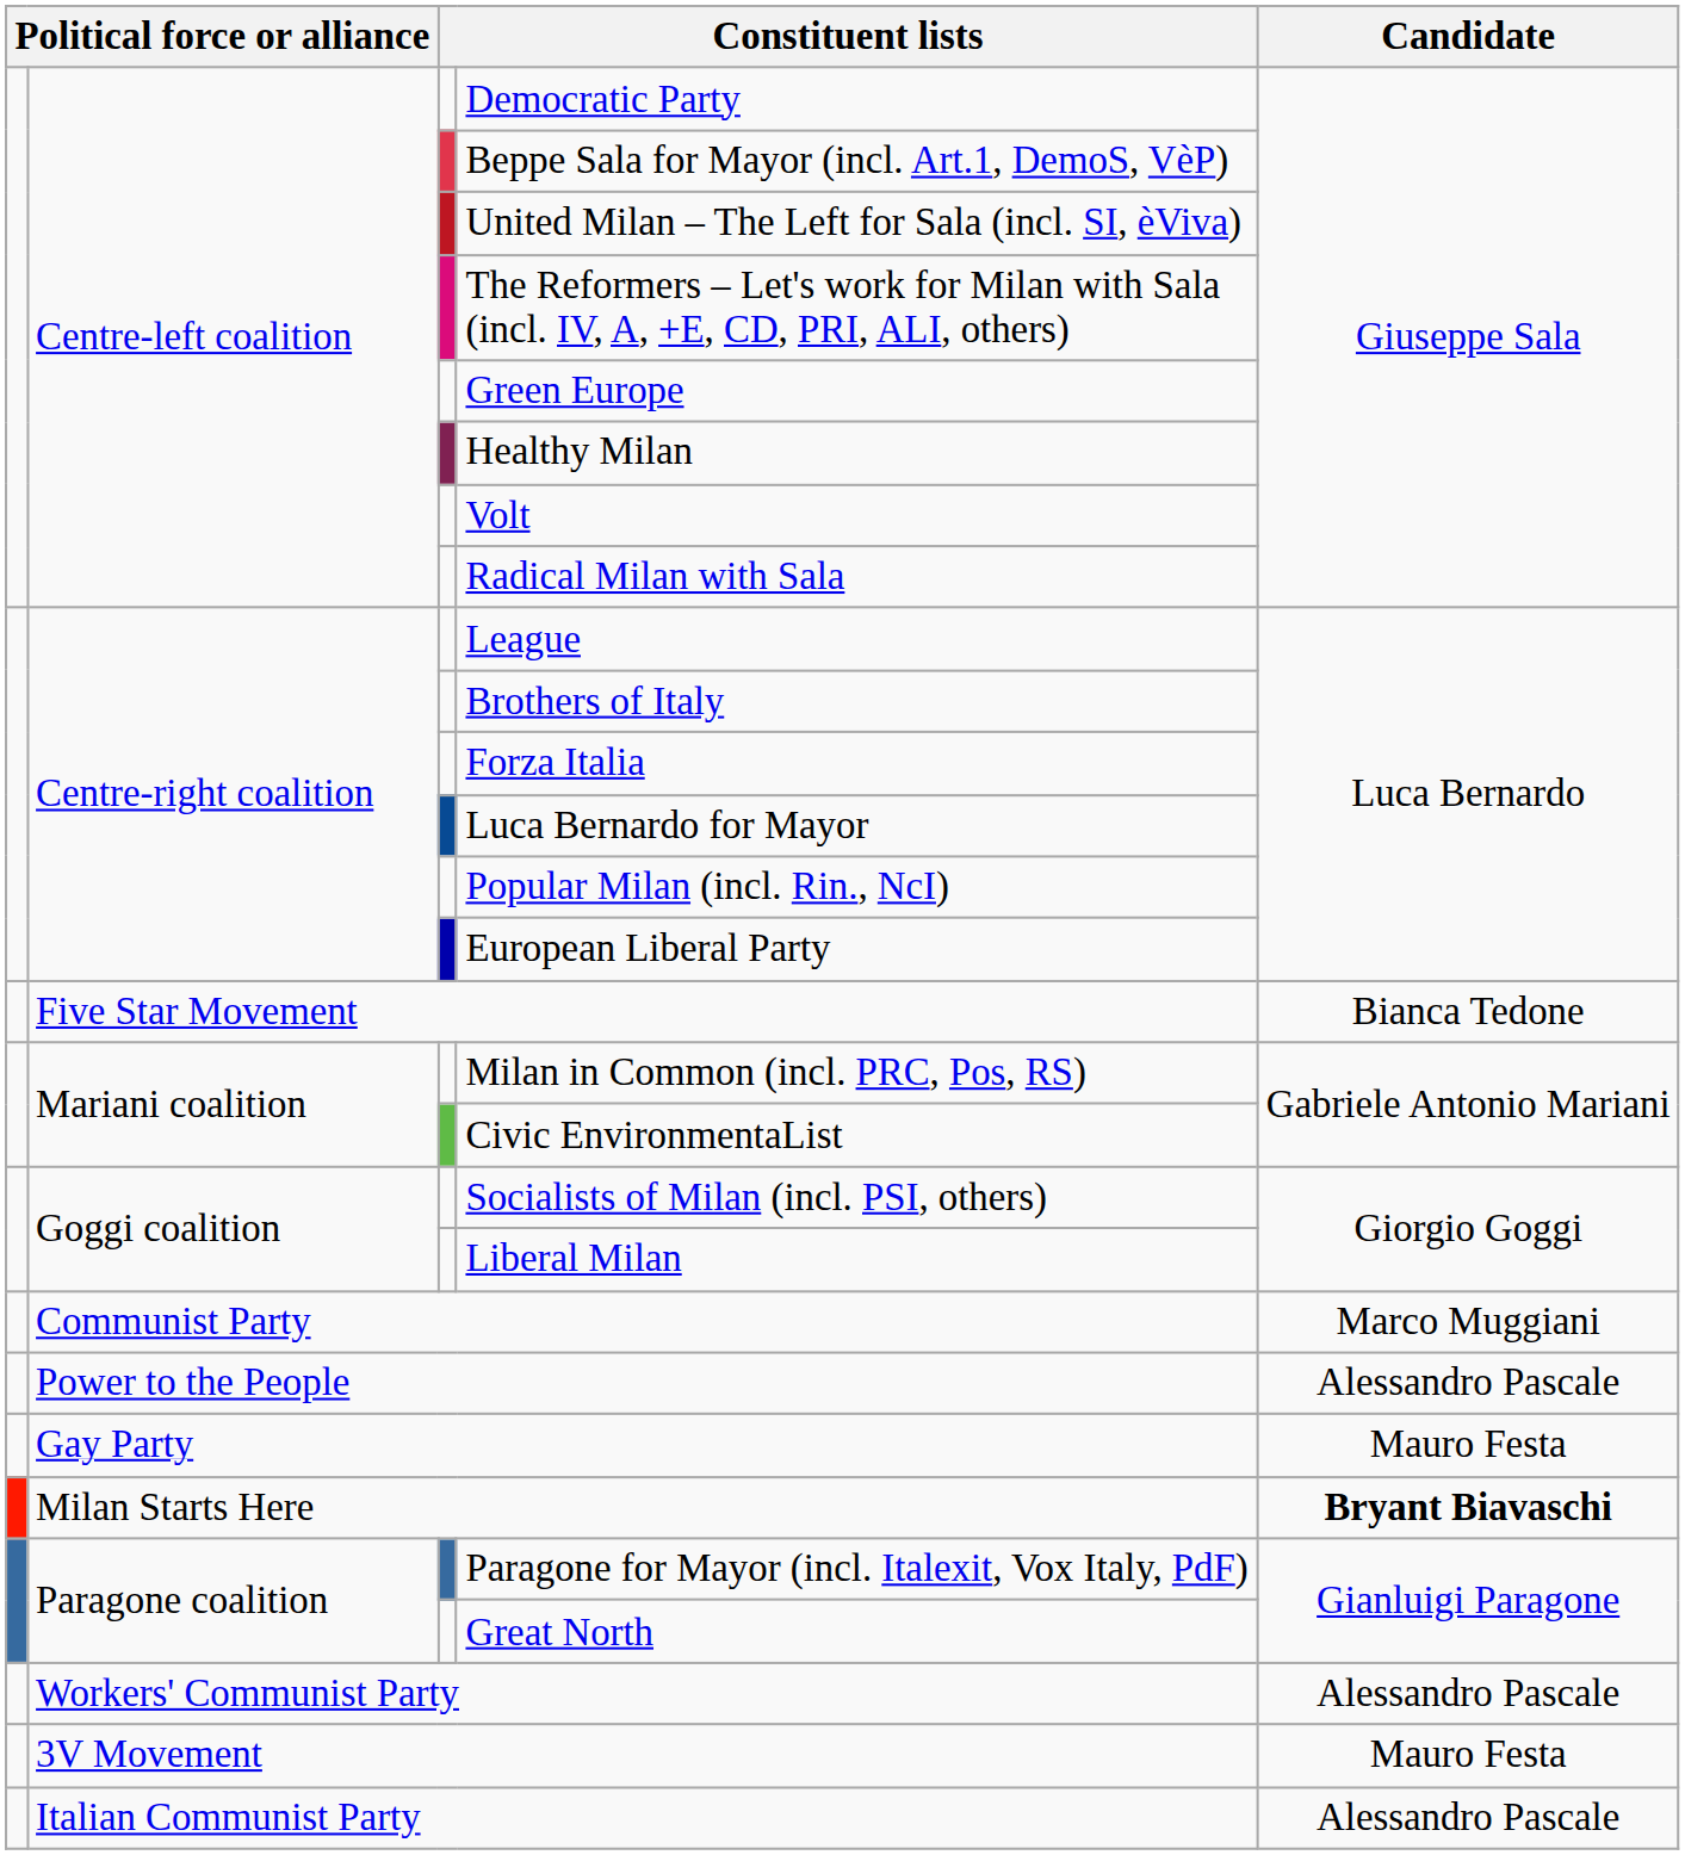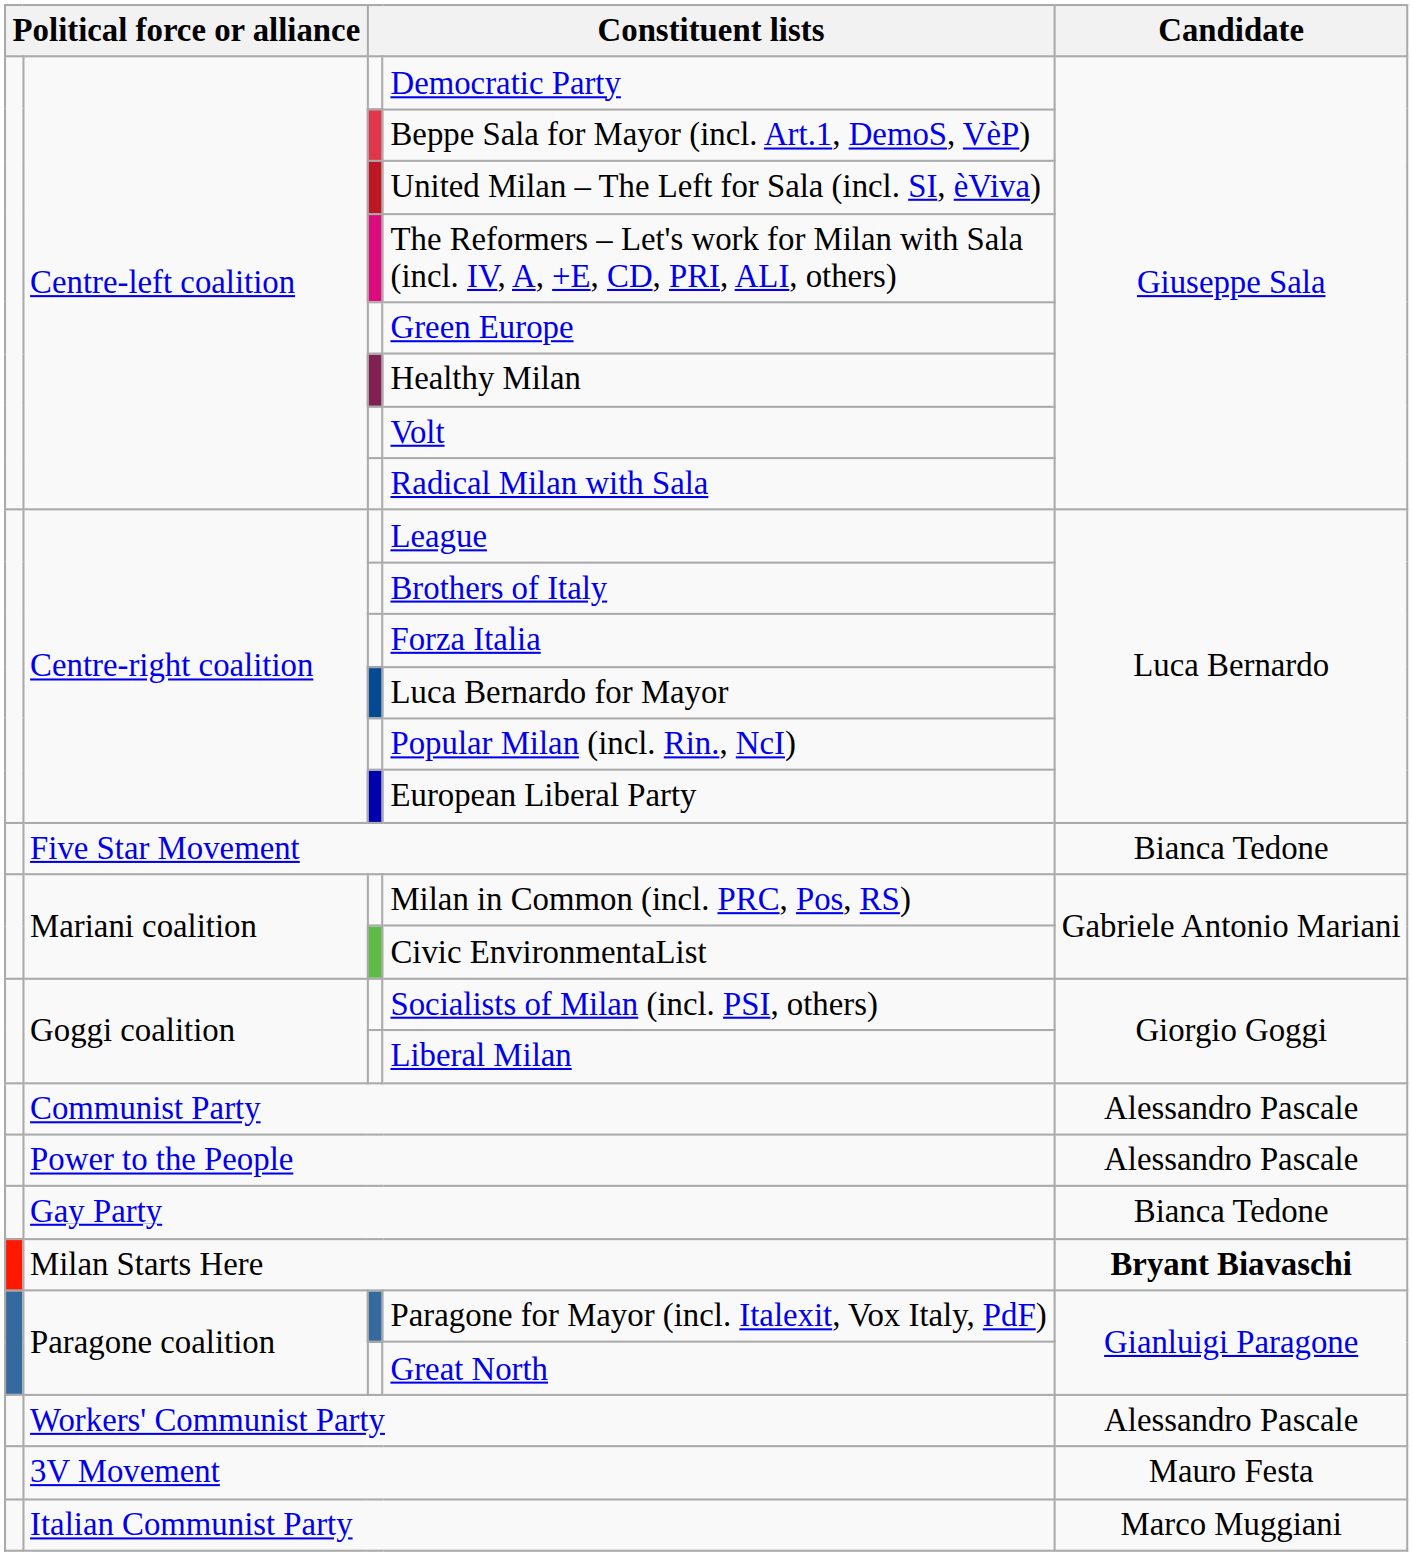Communist Party | Candidate: Marco Muggiani -> Alessandro Pascale
Gay Party | Candidate: Mauro Festa -> Bianca Tedone
Italian Communist Party | Candidate: Alessandro Pascale -> Marco Muggiani
